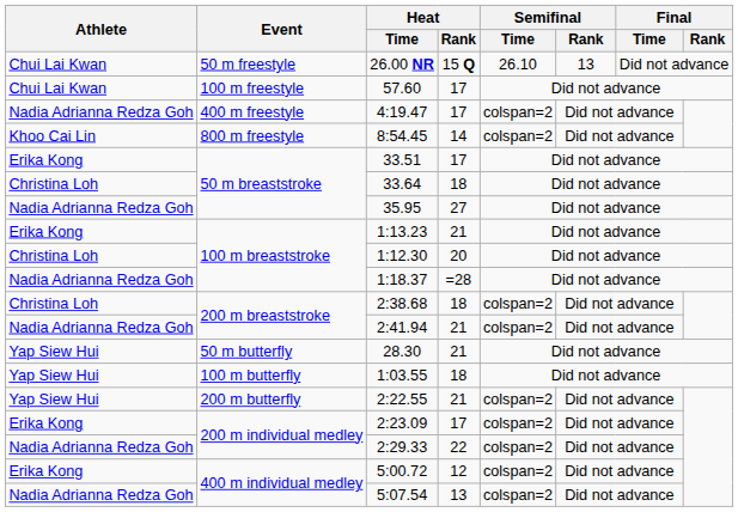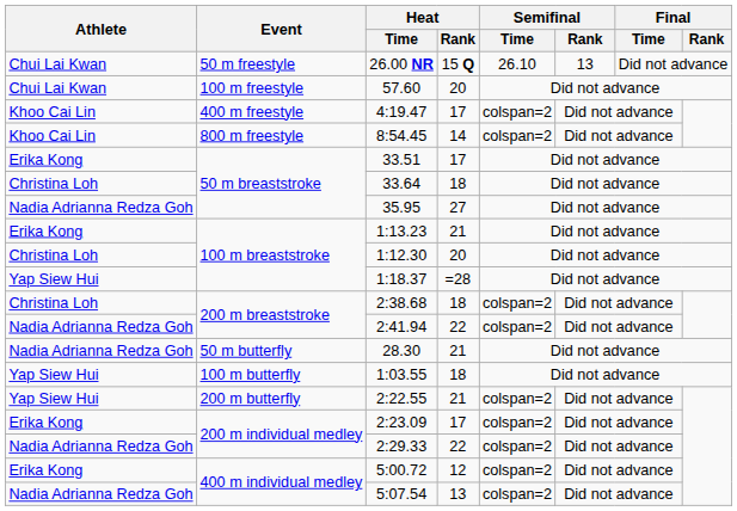57.60 | Heat / Rank: 17 -> 20
4:19.47 | Athlete: Nadia Adrianna Redza Goh -> Khoo Cai Lin
1:18.37 | Athlete: Nadia Adrianna Redza Goh -> Yap Siew Hui
2:41.94 | Heat / Rank: 21 -> 22
28.30 | Athlete: Yap Siew Hui -> Nadia Adrianna Redza Goh
